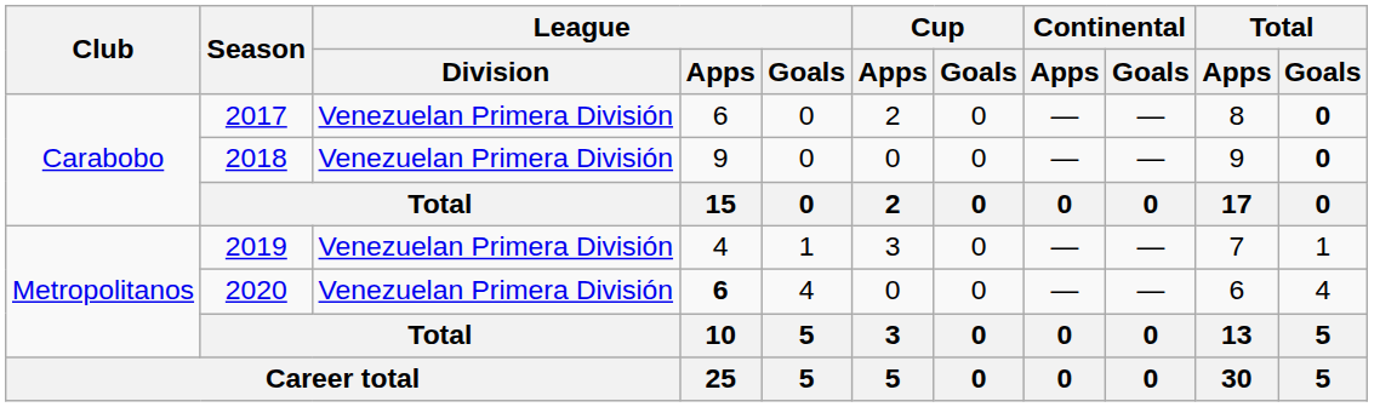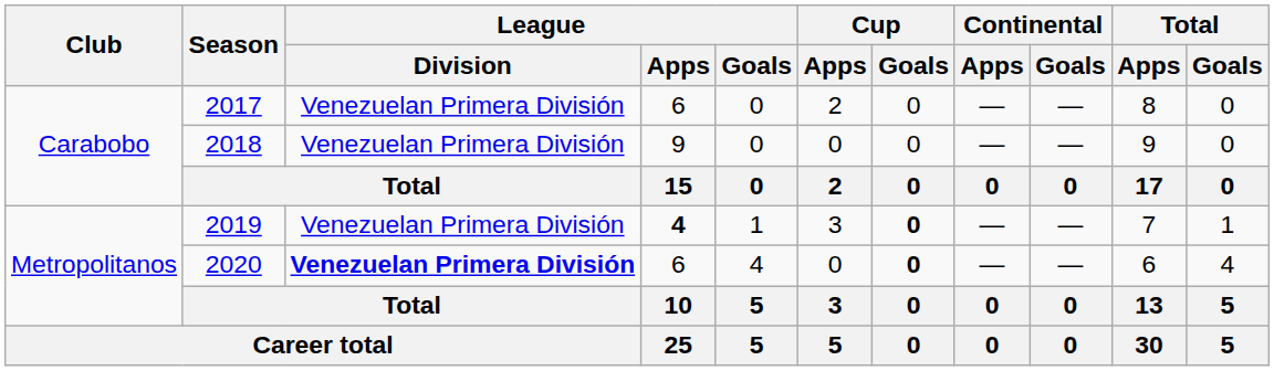2017 | Total / Goals: bold -> normal
2018 | Total / Goals: bold -> normal
2019 | League / Apps: normal -> bold
2019 | Cup / Goals: normal -> bold
2020 | League / Division: normal -> bold
2020 | League / Apps: bold -> normal
2020 | Cup / Goals: normal -> bold
